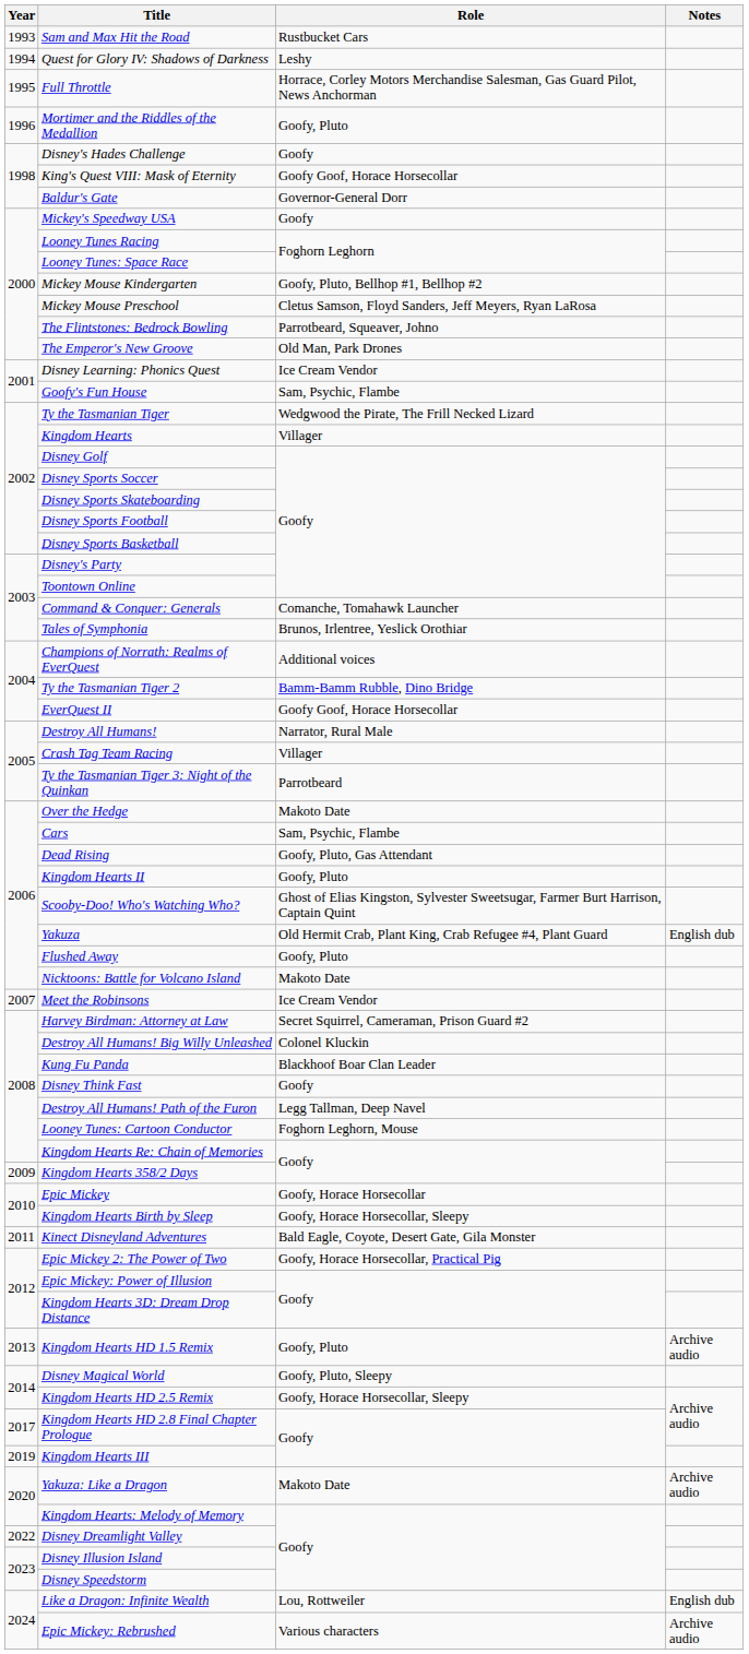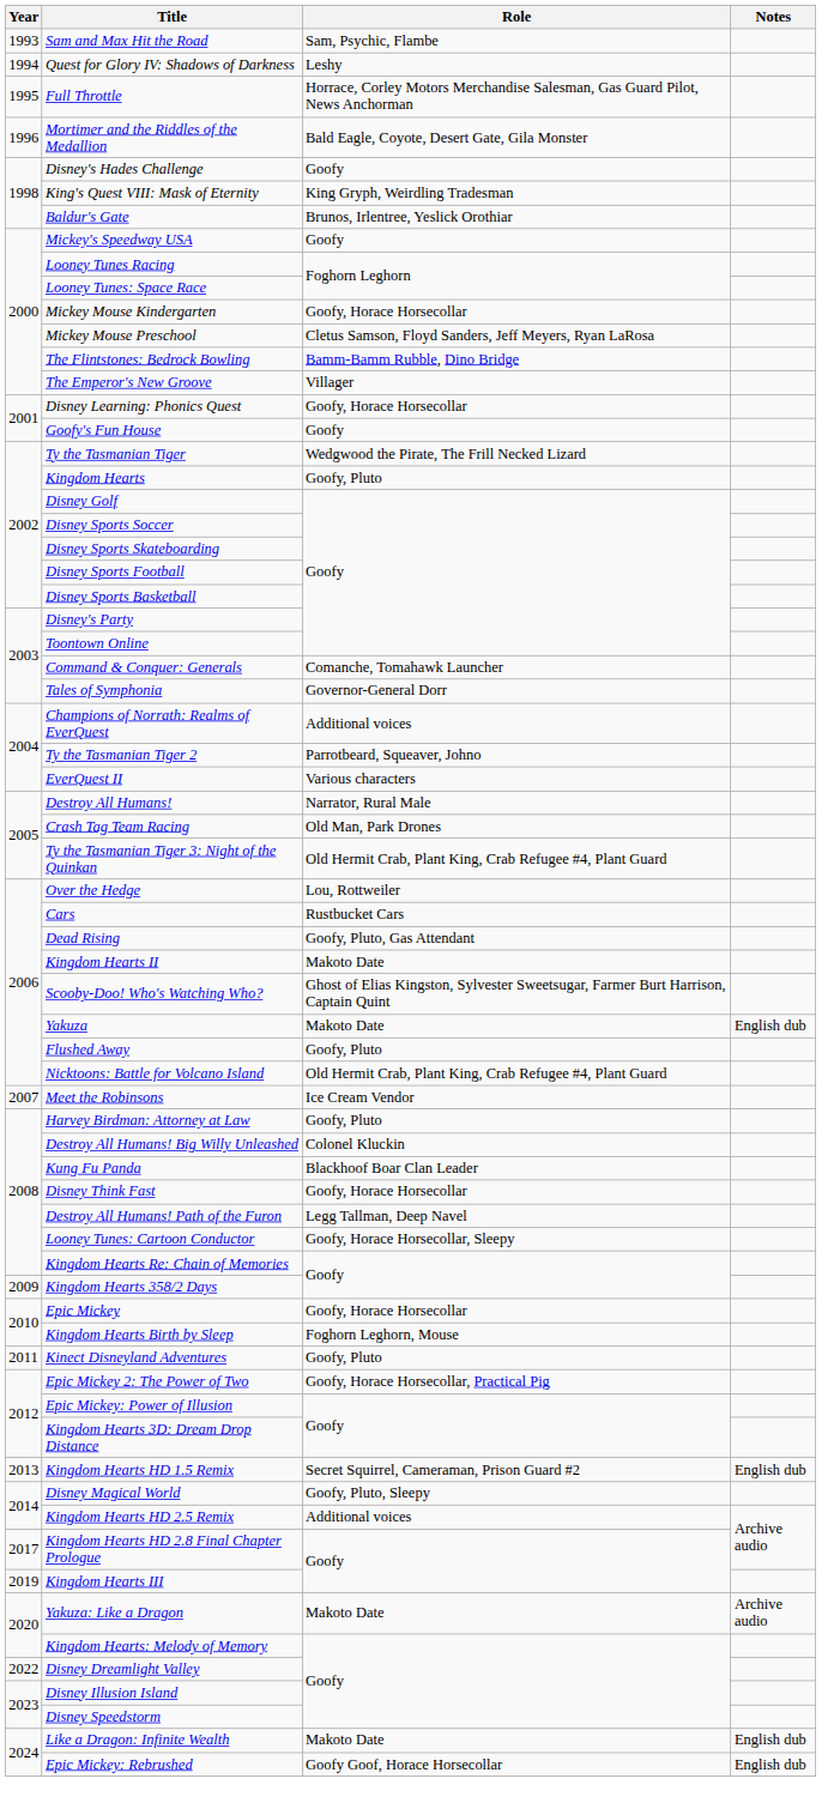Sam and Max Hit the Road | Role: Rustbucket Cars -> Sam, Psychic, Flambe
Mortimer and the Riddles of the Medallion | Role: Goofy, Pluto -> Bald Eagle, Coyote, Desert Gate, Gila Monster
King's Quest VIII: Mask of Eternity | Role: Goofy Goof, Horace Horsecollar -> King Gryph, Weirdling Tradesman
Baldur's Gate | Role: Governor-General Dorr -> Brunos, Irlentree, Yeslick Orothiar
Mickey Mouse Kindergarten | Role: Goofy, Pluto, Bellhop #1, Bellhop #2 -> Goofy, Horace Horsecollar
The Flintstones: Bedrock Bowling | Role: Parrotbeard, Squeaver, Johno -> Bamm-Bamm Rubble, Dino Bridge
The Emperor's New Groove | Role: Old Man, Park Drones -> Villager
Disney Learning: Phonics Quest | Role: Ice Cream Vendor -> Goofy, Horace Horsecollar
Goofy's Fun House | Role: Sam, Psychic, Flambe -> Goofy
Kingdom Hearts | Role: Villager -> Goofy, Pluto
Tales of Symphonia | Role: Brunos, Irlentree, Yeslick Orothiar -> Governor-General Dorr
Ty the Tasmanian Tiger 2 | Role: Bamm-Bamm Rubble, Dino Bridge -> Parrotbeard, Squeaver, Johno
EverQuest II | Role: Goofy Goof, Horace Horsecollar -> Various characters
Crash Tag Team Racing | Role: Villager -> Old Man, Park Drones
Ty the Tasmanian Tiger 3: Night of the Quinkan | Role: Parrotbeard -> Old Hermit Crab, Plant King, Crab Refugee #4, Plant Guard
Over the Hedge | Role: Makoto Date -> Lou, Rottweiler
Cars | Role: Sam, Psychic, Flambe -> Rustbucket Cars
Kingdom Hearts II | Role: Goofy, Pluto -> Makoto Date
Yakuza | Role: Old Hermit Crab, Plant King, Crab Refugee #4, Plant Guard -> Makoto Date
Nicktoons: Battle for Volcano Island | Role: Makoto Date -> Old Hermit Crab, Plant King, Crab Refugee #4, Plant Guard
Harvey Birdman: Attorney at Law | Role: Secret Squirrel, Cameraman, Prison Guard #2 -> Goofy, Pluto
Disney Think Fast | Role: Goofy -> Goofy, Horace Horsecollar
Looney Tunes: Cartoon Conductor | Role: Foghorn Leghorn, Mouse -> Goofy, Horace Horsecollar, Sleepy
Kingdom Hearts Birth by Sleep | Role: Goofy, Horace Horsecollar, Sleepy -> Foghorn Leghorn, Mouse
Kinect Disneyland Adventures | Role: Bald Eagle, Coyote, Desert Gate, Gila Monster -> Goofy, Pluto
Kingdom Hearts HD 1.5 Remix | Role: Goofy, Pluto -> Secret Squirrel, Cameraman, Prison Guard #2
Kingdom Hearts HD 1.5 Remix | Notes: Archive audio -> English dub
Kingdom Hearts HD 2.5 Remix | Role: Goofy, Horace Horsecollar, Sleepy -> Additional voices
Like a Dragon: Infinite Wealth | Role: Lou, Rottweiler -> Makoto Date
Epic Mickey: Rebrushed | Role: Various characters -> Goofy Goof, Horace Horsecollar
Epic Mickey: Rebrushed | Notes: Archive audio -> English dub
